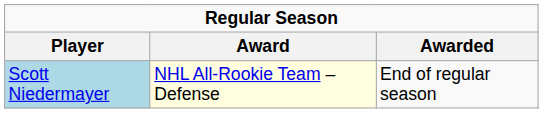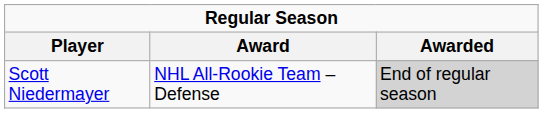row 3 | Player: lightblue background -> no background
row 3 | Award: lightyellow background -> no background
row 3 | Awarded: no background -> lightgrey background
